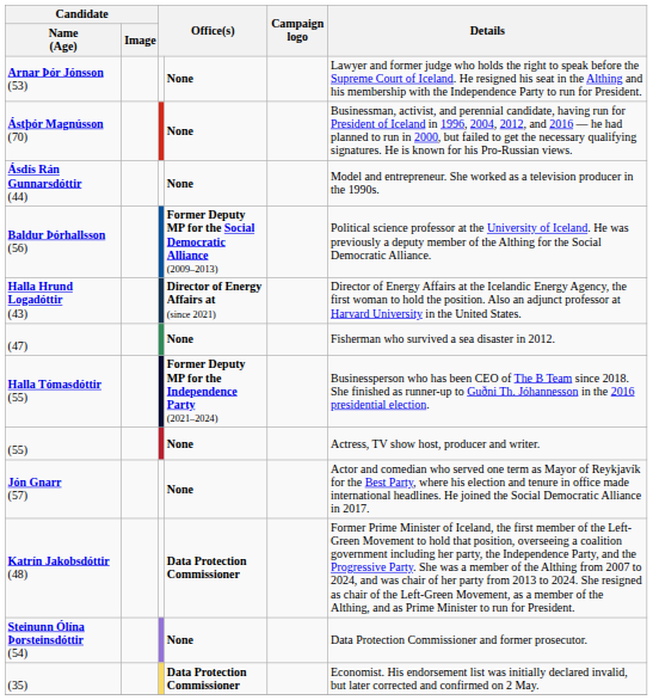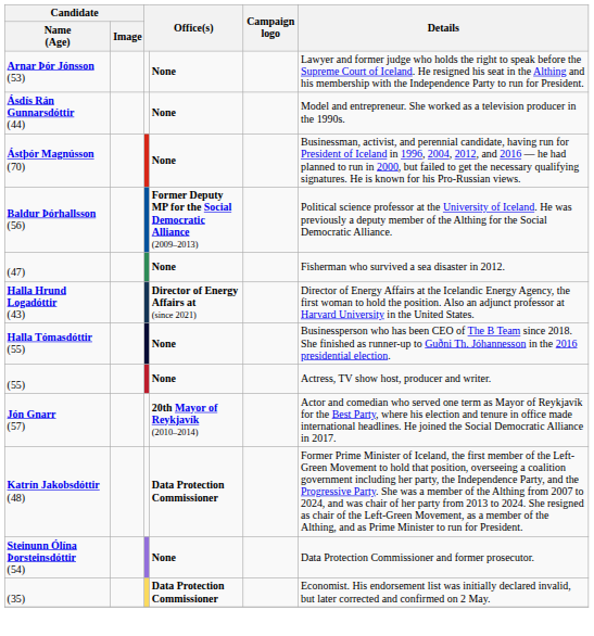rows swapped: Ásdís Rán Gunnarsdóttir (44) <-> Ástþór Magnússon (70)
rows swapped: (47) <-> Halla Hrund Logadóttir (43)
Halla Tómasdóttir (55) | column 4: Former Deputy MP for the Independence Party (2021–2024) -> None
Jón Gnarr (57) | column 4: None -> 20th Mayor of Reykjavík (2010–2014)
